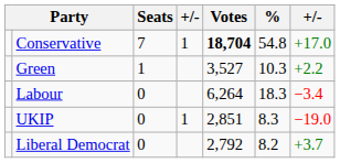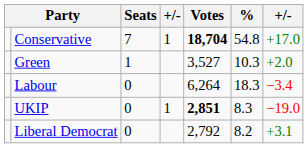Green | column 7: +2.2 -> +2.0
UKIP | Votes: normal -> bold
Liberal Democrat | column 7: +3.7 -> +3.1
